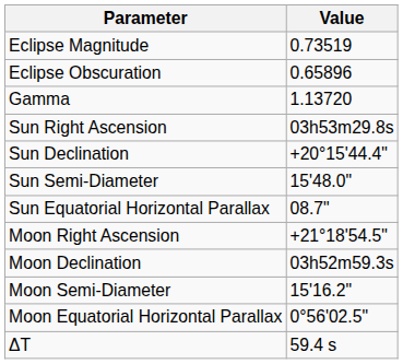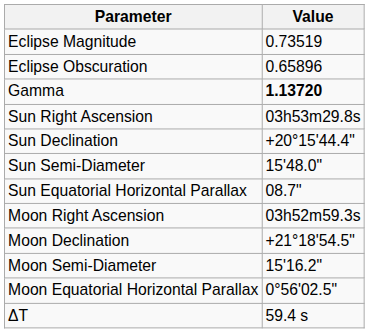Gamma | Value: normal -> bold
Moon Right Ascension | Value: +21°18'54.5" -> 03h52m59.3s
Moon Declination | Value: 03h52m59.3s -> +21°18'54.5"
